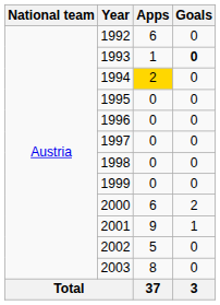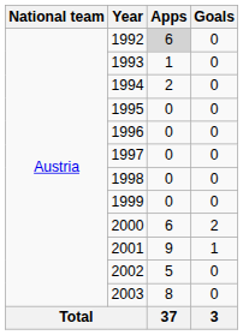1992 | Apps: no background -> lightgrey background
1993 | Goals: bold -> normal
1994 | Apps: gold background -> no background
